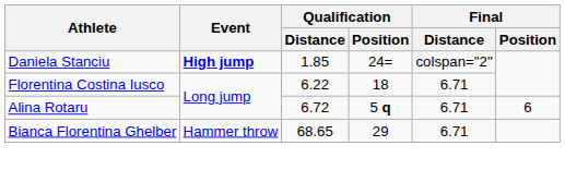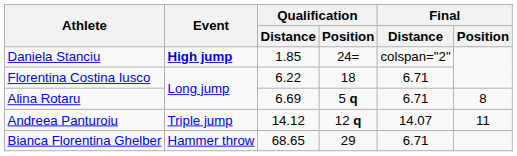Alina Rotaru | Qualification / Distance: 6.72 -> 6.69
Alina Rotaru | Final / Position: 6 -> 8
+ row: Andreea Panturoiu | Triple jump | 14.12 | 12 q | 14.07 | 11
